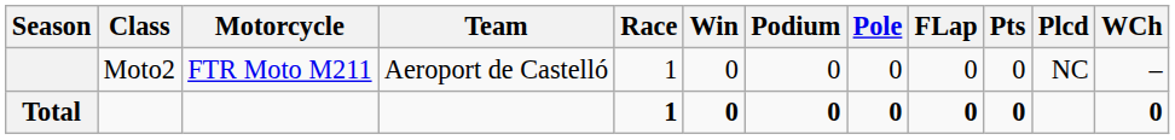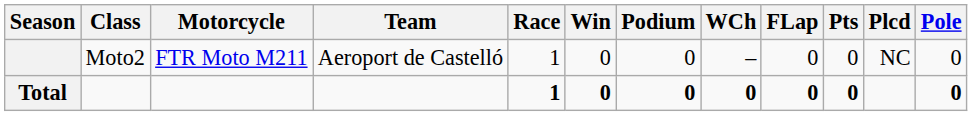columns swapped: Pole <-> WCh
